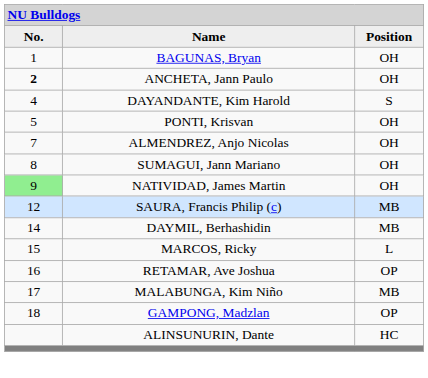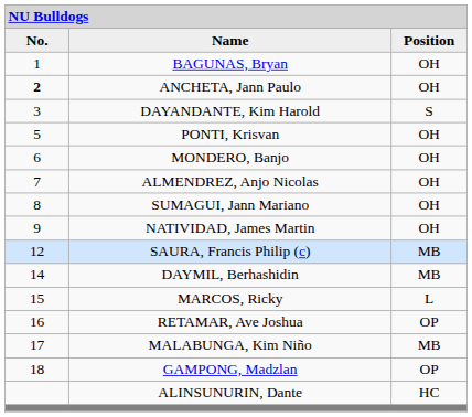DAYANDANTE, Kim Harold | column 1: 4 -> 3
+ row: 6 | MONDERO, Banjo | OH
NATIVIDAD, James Martin | column 1: lightgreen background -> no background
